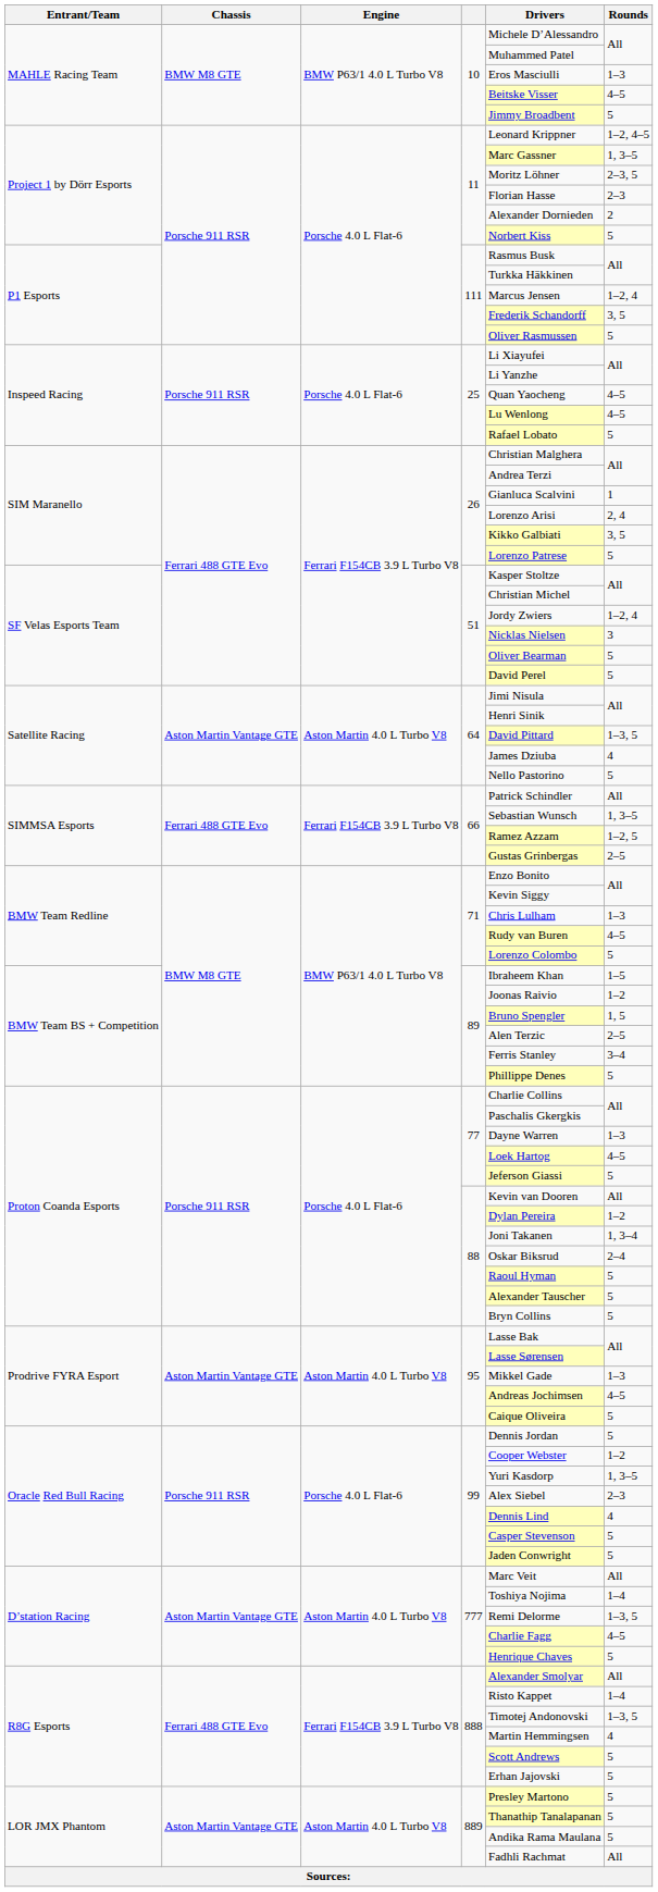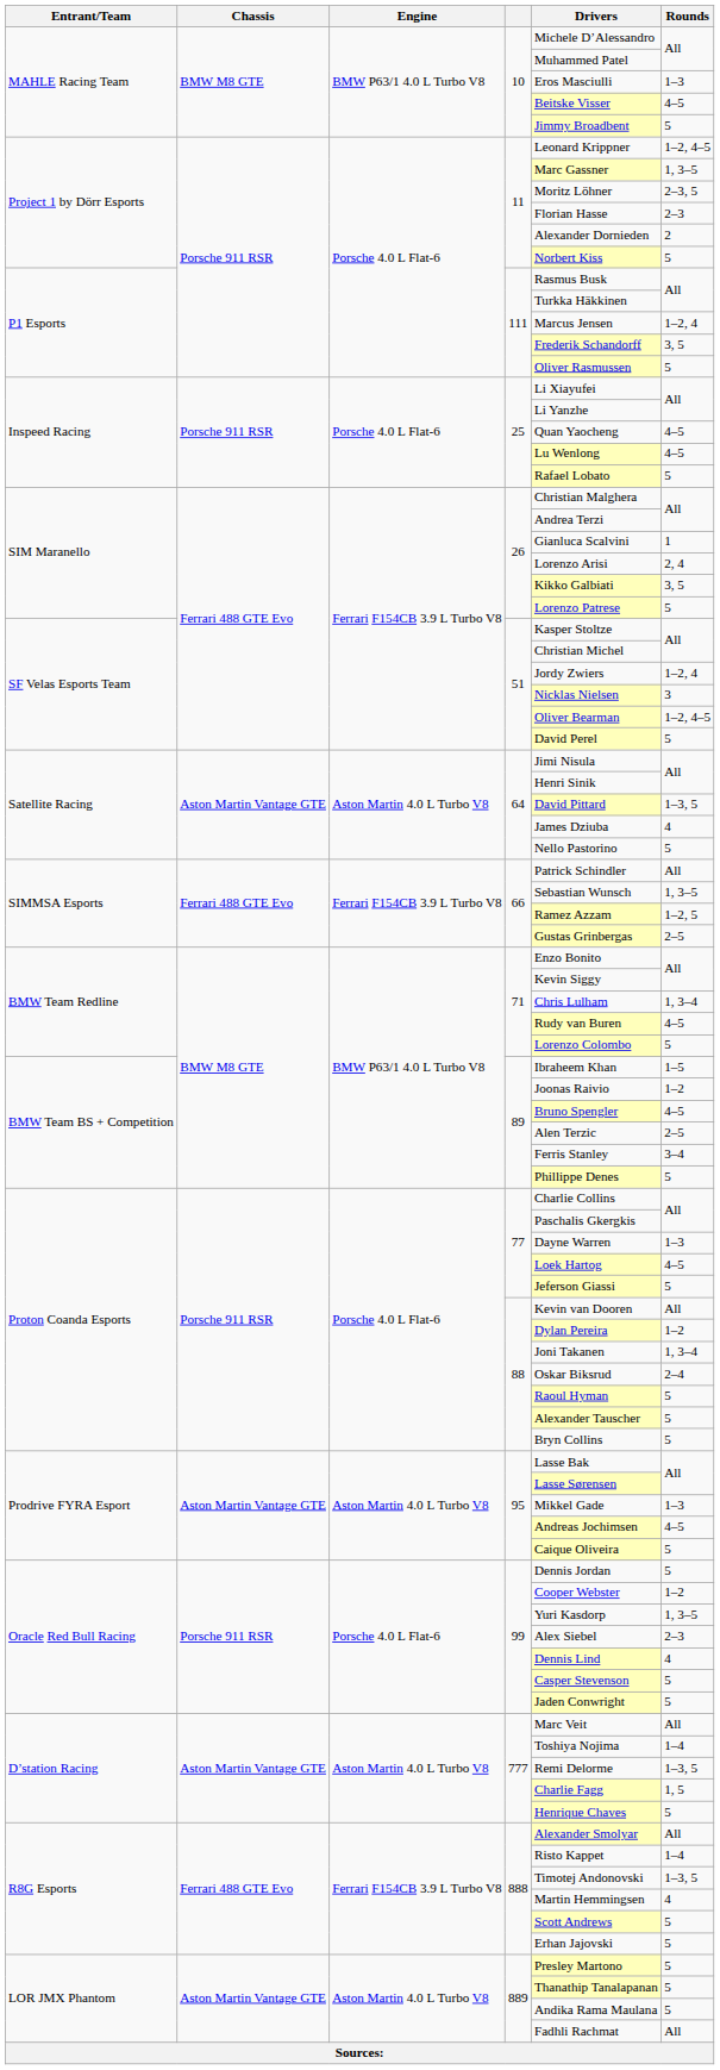row 33 | Rounds: 5 -> 1–2, 4–5
row 46 | Rounds: 1–3 -> 1, 3–4
row 51 | Rounds: 1, 5 -> 4–5
row 82 | Rounds: 4–5 -> 1, 5
